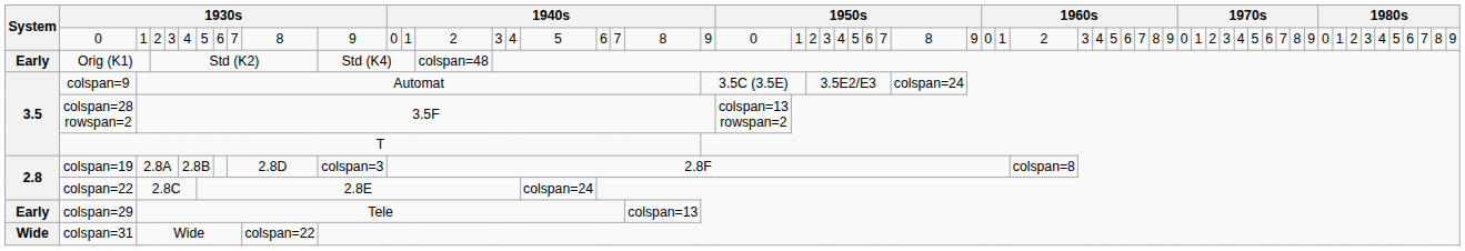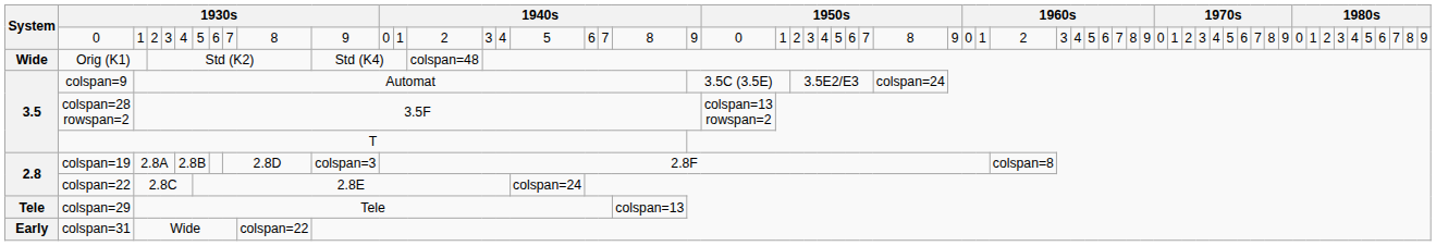Orig (K1) | System: Early -> Wide
colspan=29 | System: Early -> Tele
colspan=31 | System: Wide -> Early
